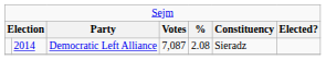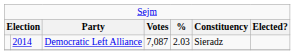Democratic Left Alliance | column 5: 2.08 -> 2.03
